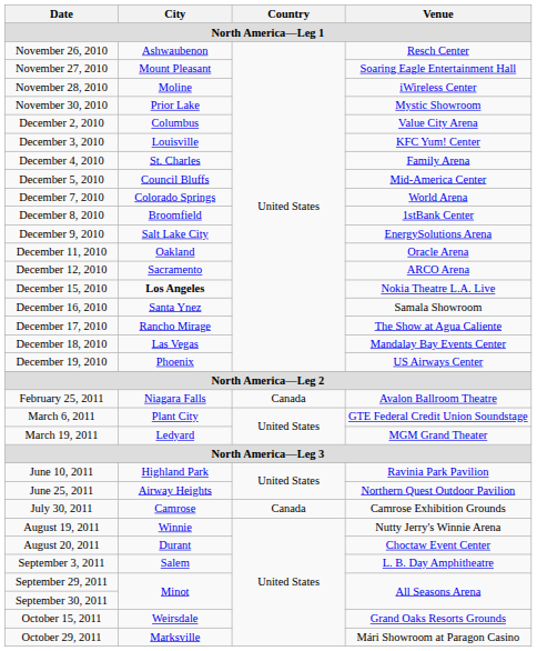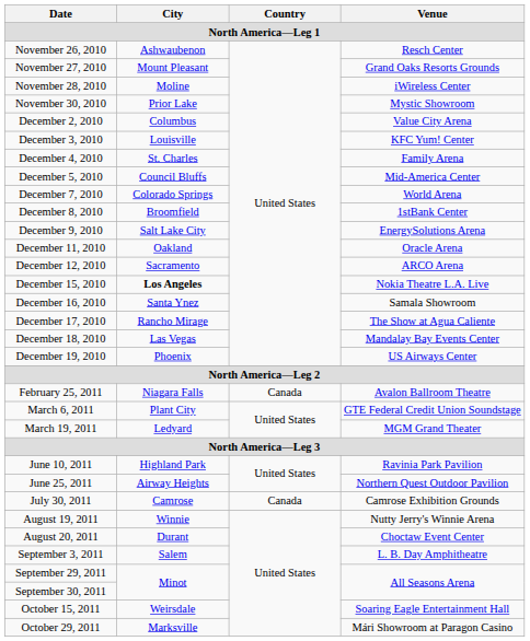November 27, 2010 | Venue: Soaring Eagle Entertainment Hall -> Grand Oaks Resorts Grounds
October 15, 2011 | Venue: Grand Oaks Resorts Grounds -> Soaring Eagle Entertainment Hall
